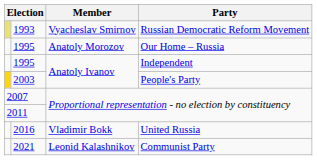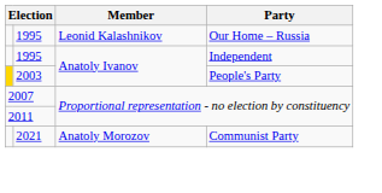- row: 1993 | Vyacheslav Smirnov | Russian Democratic Reform Movement
1995 / Our Home – Russia | Member: Anatoly Morozov -> Leonid Kalashnikov
- row: 2016 | Vladimir Bokk | United Russia
2021 | Member: Leonid Kalashnikov -> Anatoly Morozov
